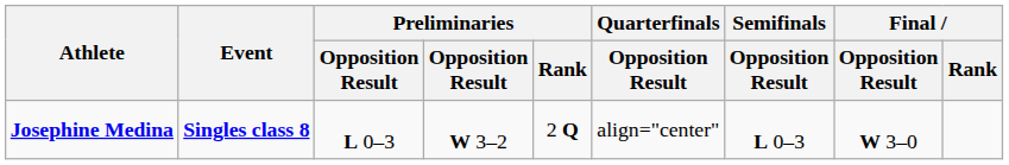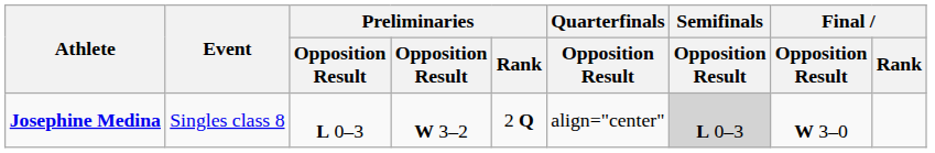Josephine Medina | Event: bold -> normal
Josephine Medina | Semifinals / Opposition Result: no background -> lightgrey background
